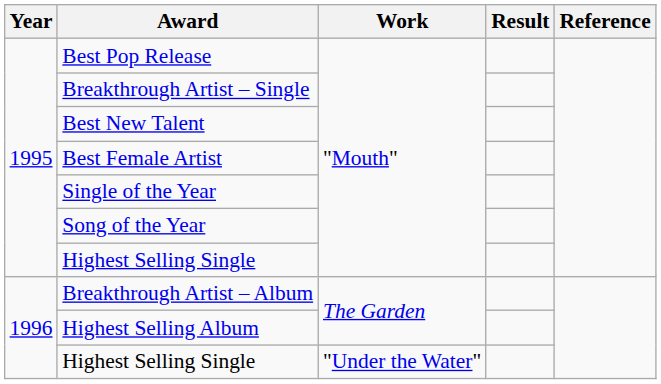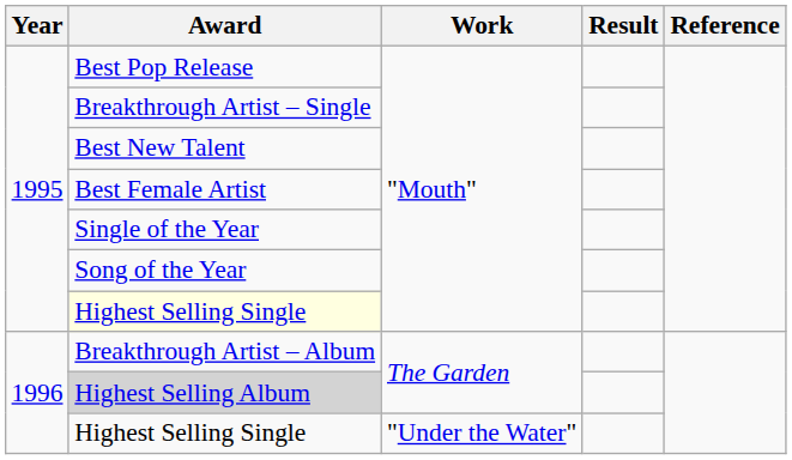Highest Selling Single / "Mouth" | Award: no background -> lightyellow background
Highest Selling Album | Award: no background -> lightgrey background
